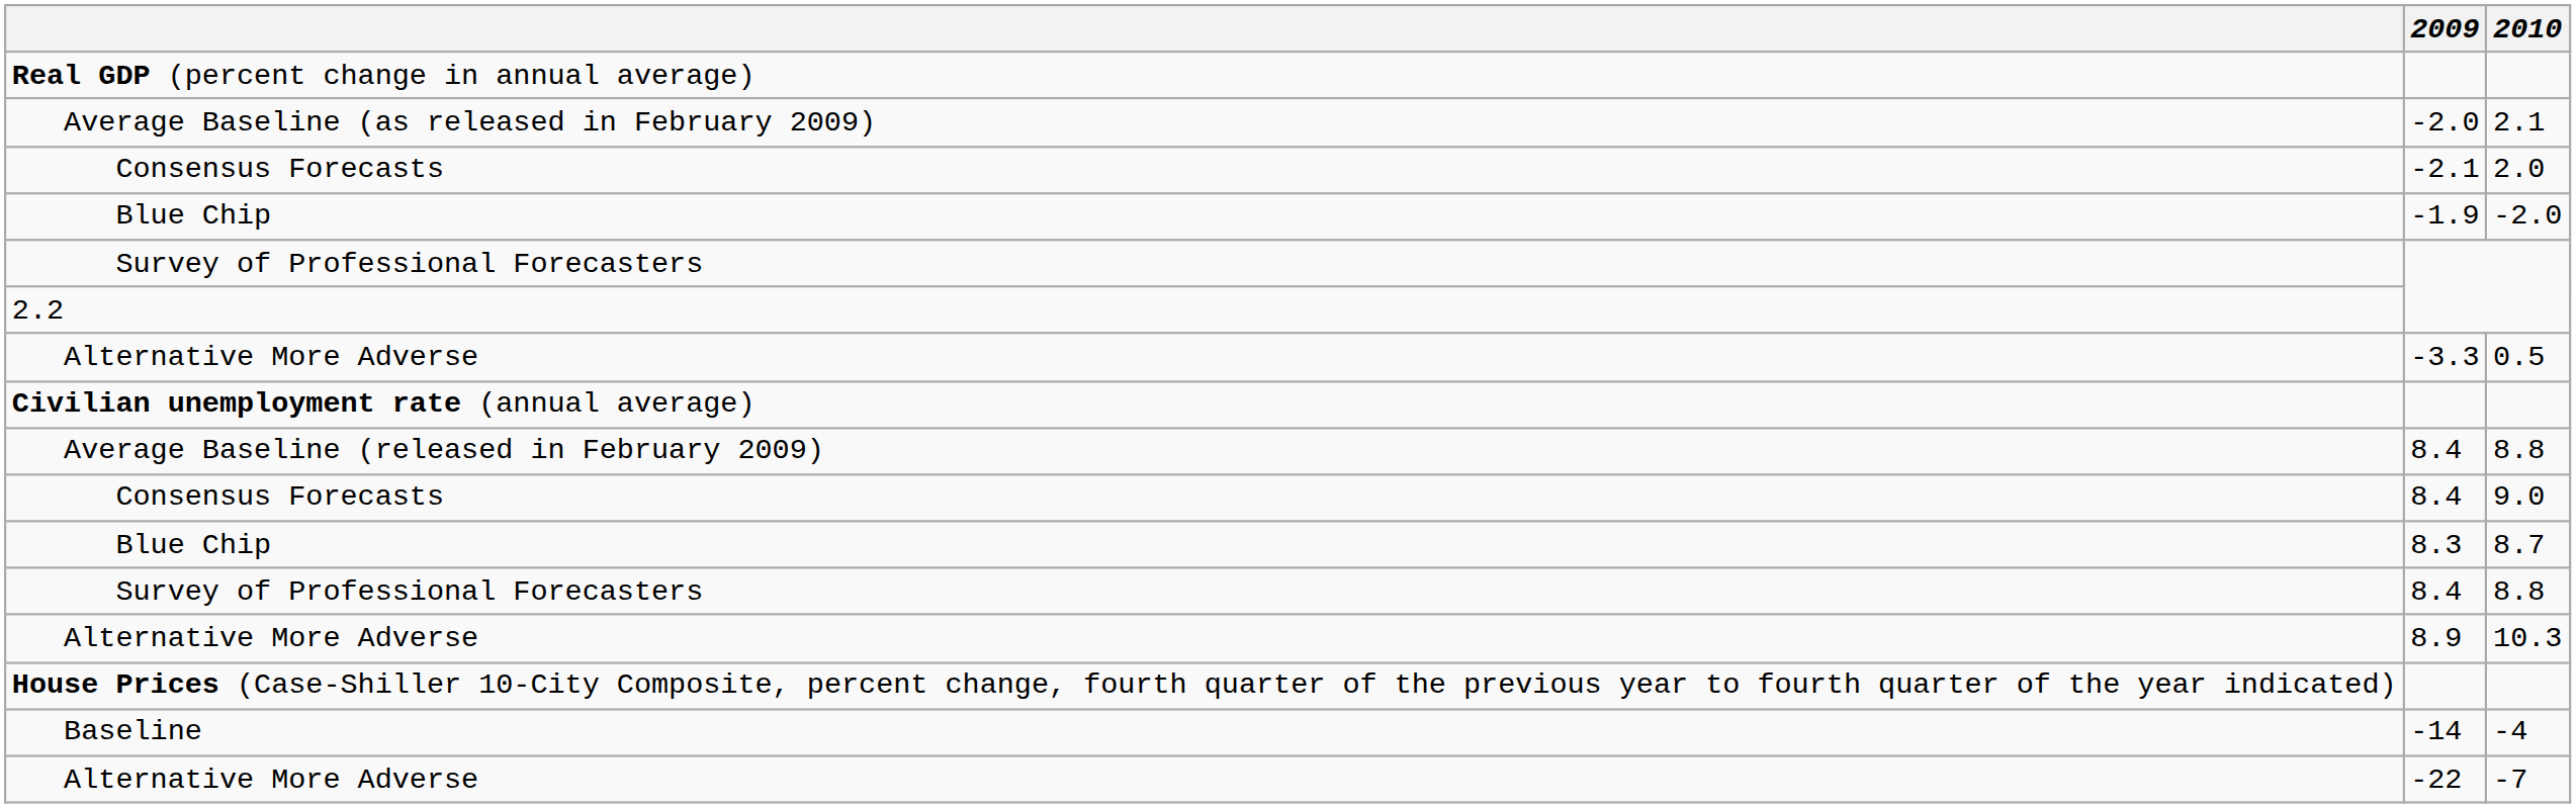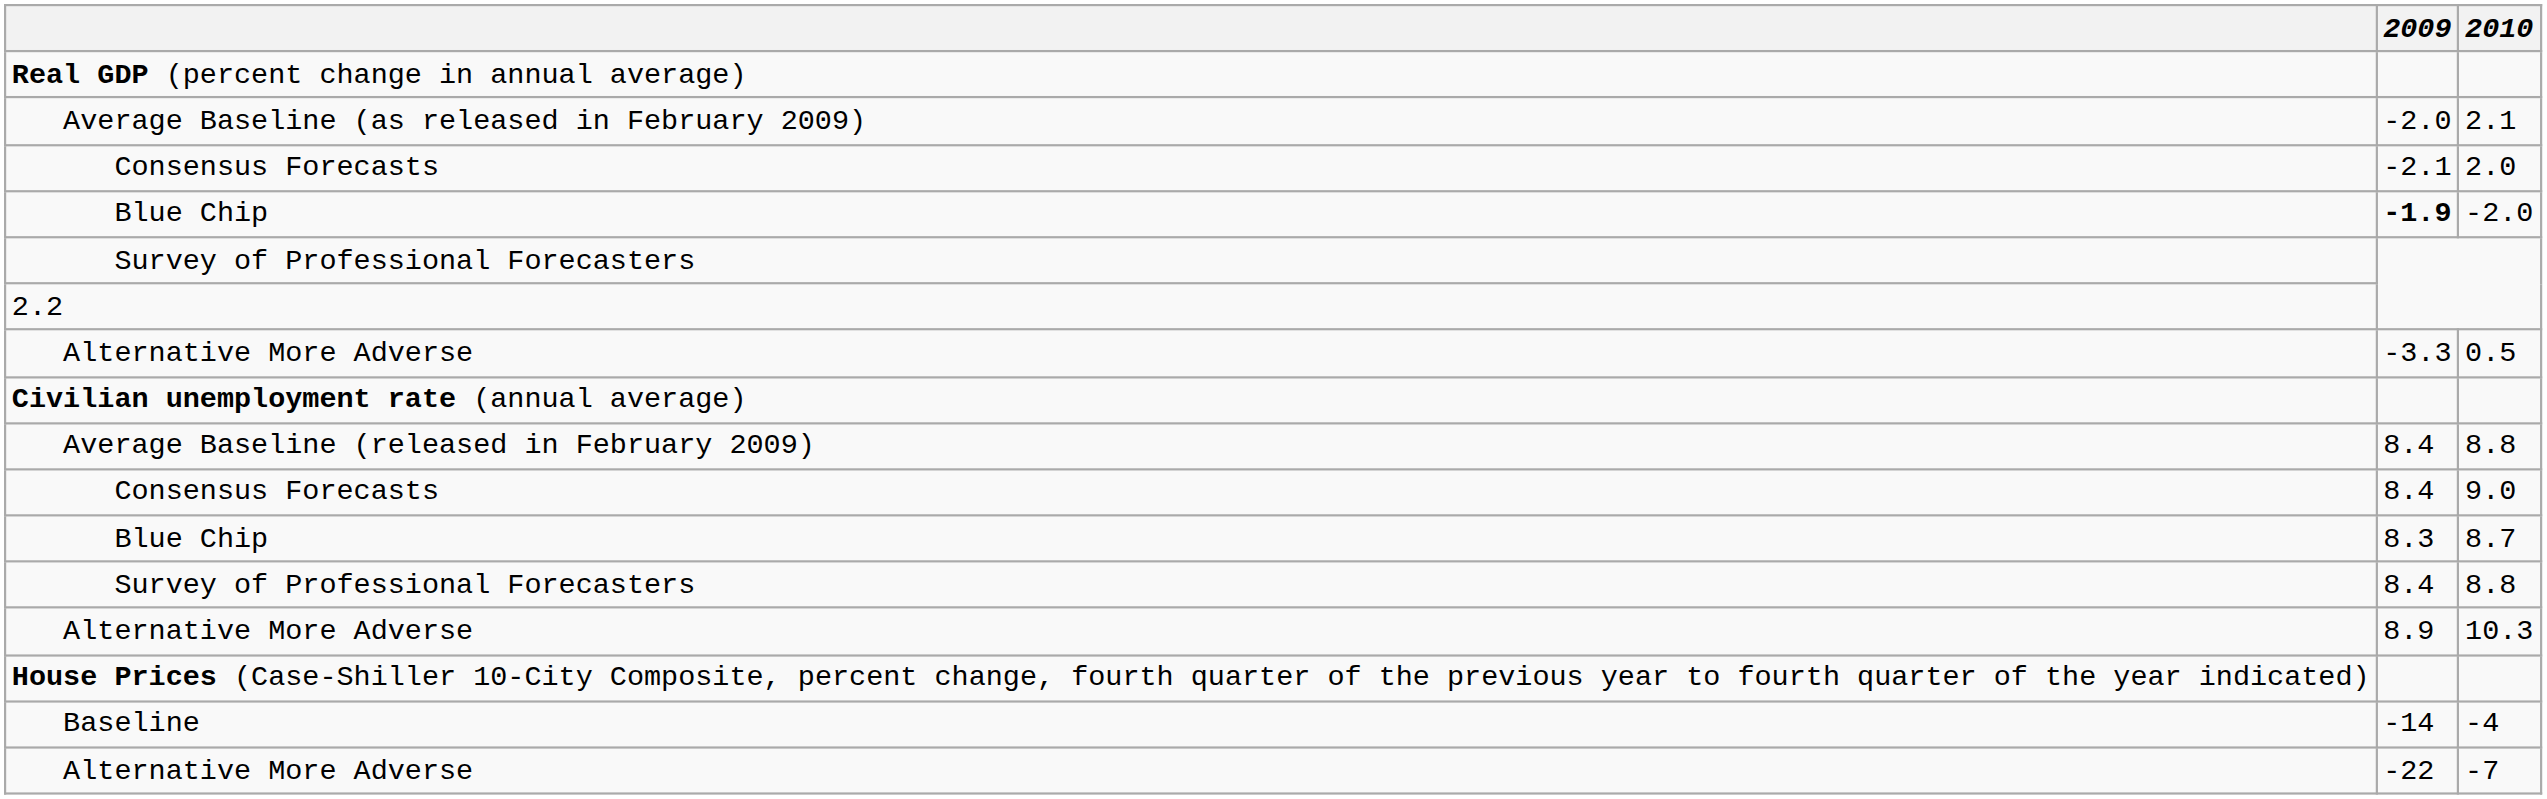Blue Chip / -2.0 | 2009: normal -> bold
